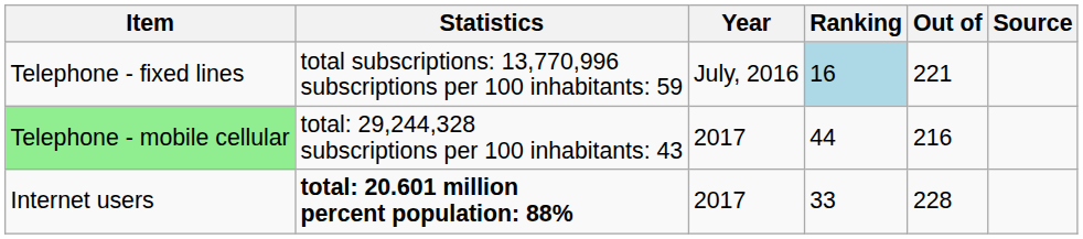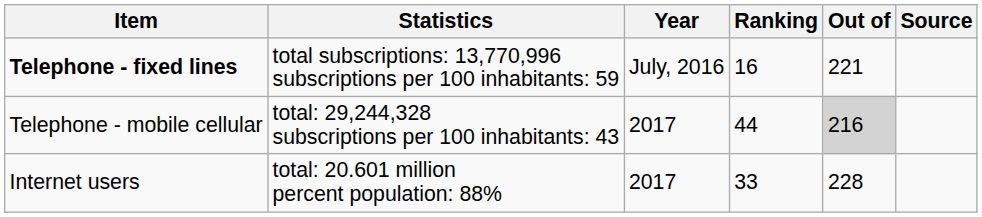row 2 | Item: normal -> bold
row 2 | Ranking: lightblue background -> no background
row 3 | Item: lightgreen background -> no background
row 3 | Out of: no background -> lightgrey background
row 4 | Statistics: bold -> normal
